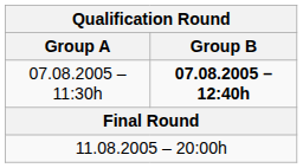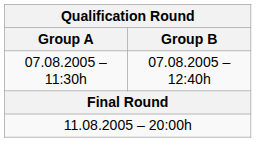07.08.2005 – 11:30h | Group B: bold -> normal
